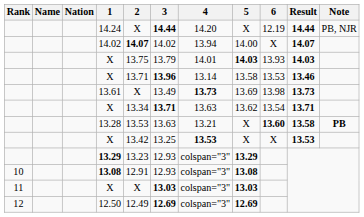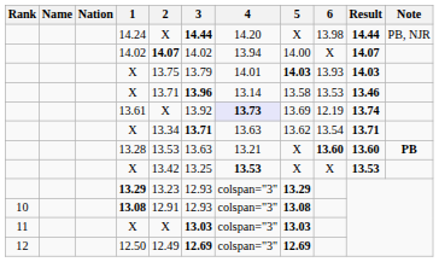14.24 | 6: 12.19 -> 13.98
13.61 | 3: 13.49 -> 13.92
13.61 | 4: no background -> lavender background
13.61 | 6: 13.98 -> 12.19
13.61 | Result: 13.73 -> 13.74
13.28 | Result: 13.58 -> 13.60
